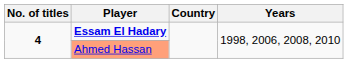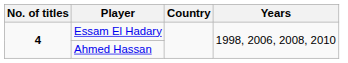Essam El Hadary | Player: bold -> normal
Ahmed Hassan | Player: lightsalmon background -> no background
